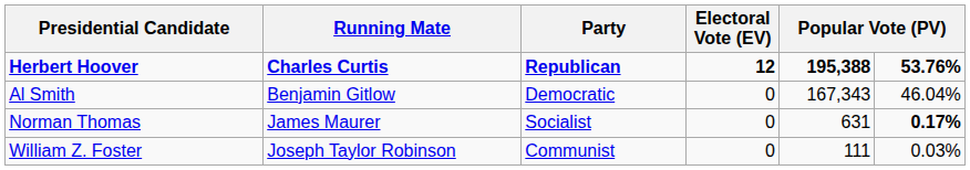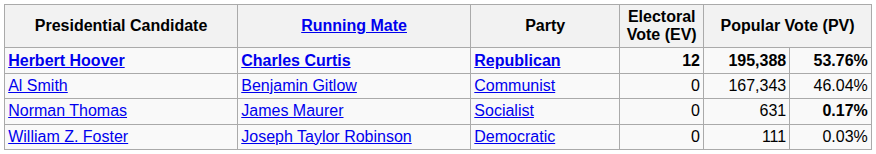Al Smith | Party: Democratic -> Communist
William Z. Foster | Party: Communist -> Democratic
